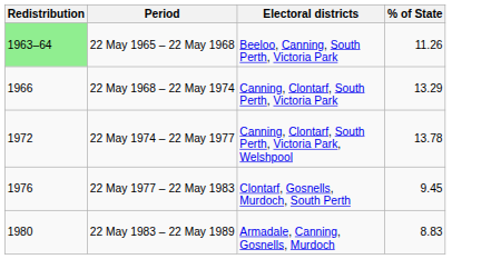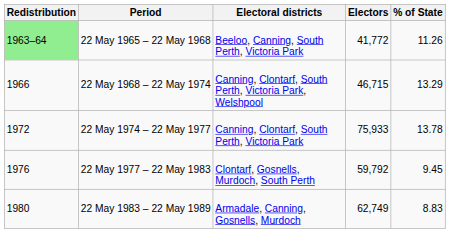+ column: Electors | 41,772 | 46,715 | 75,933 | 59,792 | 62,749
22 May 1968 – 22 May 1974 | Electoral districts: Canning, Clontarf, South Perth, Victoria Park -> Canning, Clontarf, South Perth, Victoria Park, Welshpool
22 May 1974 – 22 May 1977 | Electoral districts: Canning, Clontarf, South Perth, Victoria Park, Welshpool -> Canning, Clontarf, South Perth, Victoria Park
